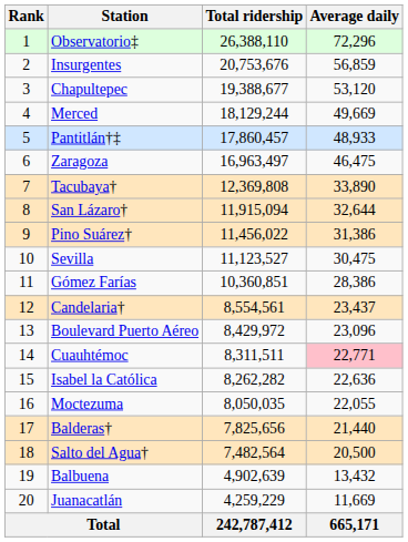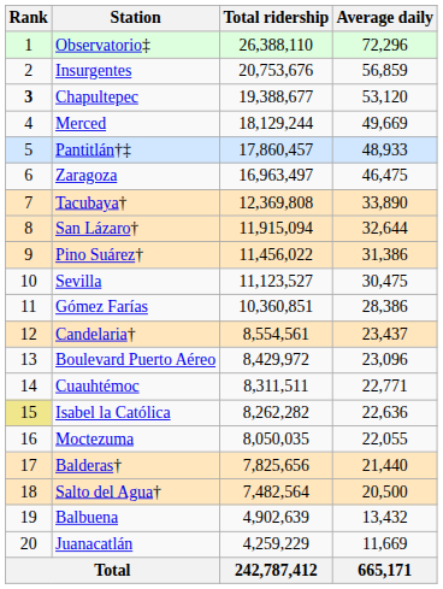Chapultepec | Rank: normal -> bold
Cuauhtémoc | Average daily: pink background -> no background
Isabel la Católica | Rank: no background -> khaki background
